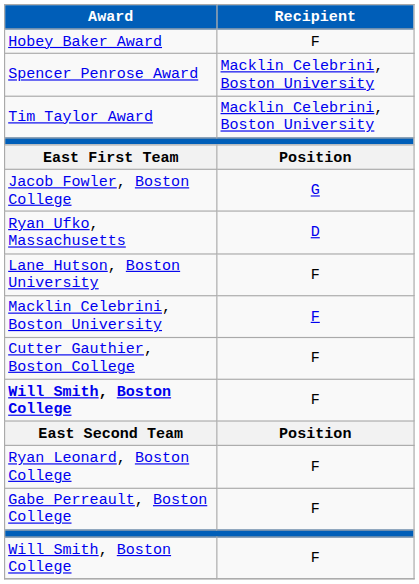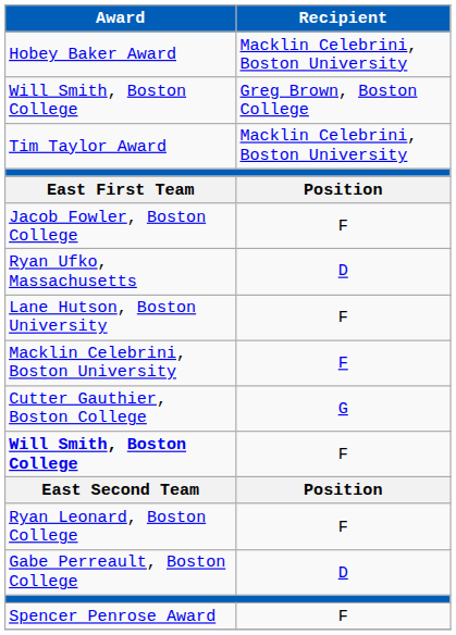row 2 | Recipient: F -> Macklin Celebrini, Boston University
row 3 | Award: Spencer Penrose Award -> Will Smith, Boston College
row 3 | Recipient: Macklin Celebrini, Boston University -> Greg Brown, Boston College
row 7 | Recipient: G -> F
row 11 | Recipient: F -> G
row 15 | Recipient: F -> D
row 17 | Award: Will Smith, Boston College -> Spencer Penrose Award
